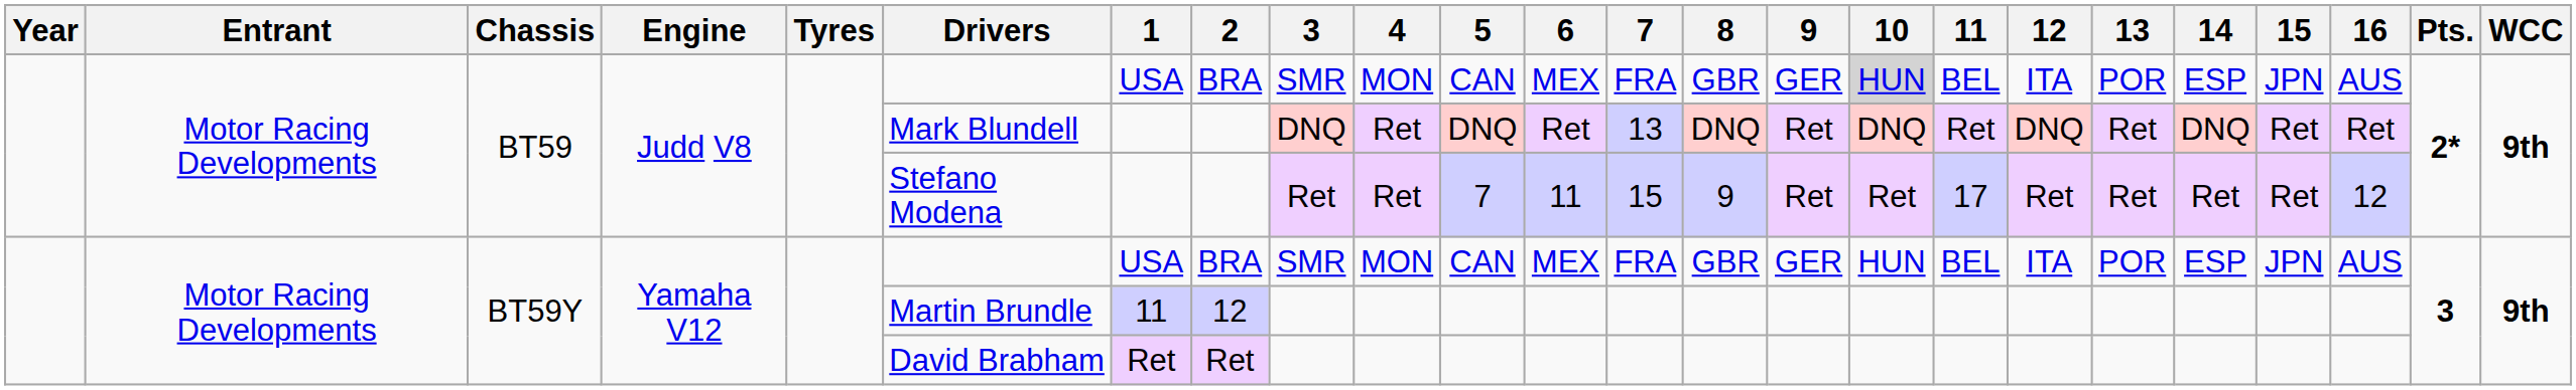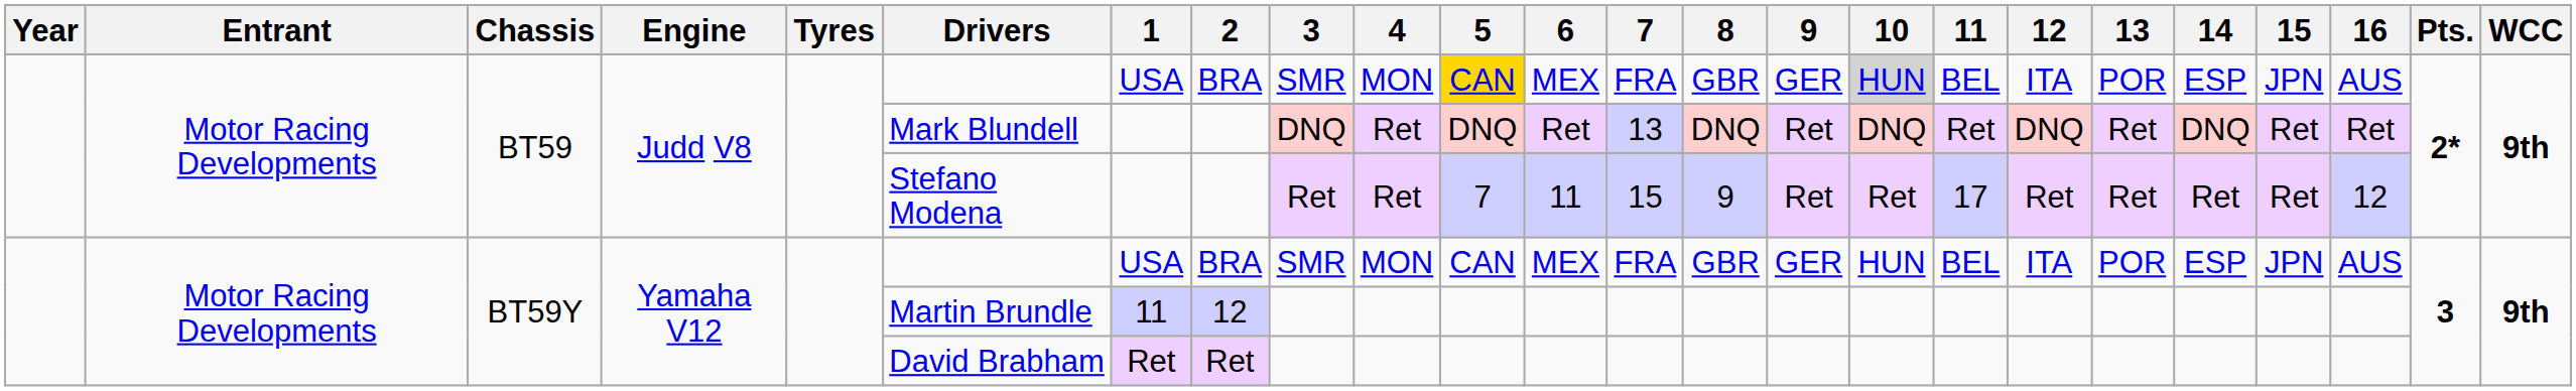row 2 | 5: no background -> gold background
